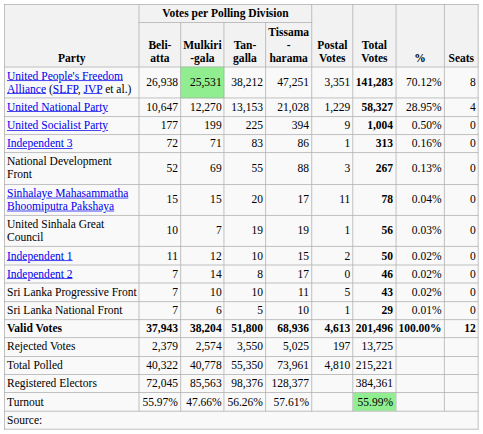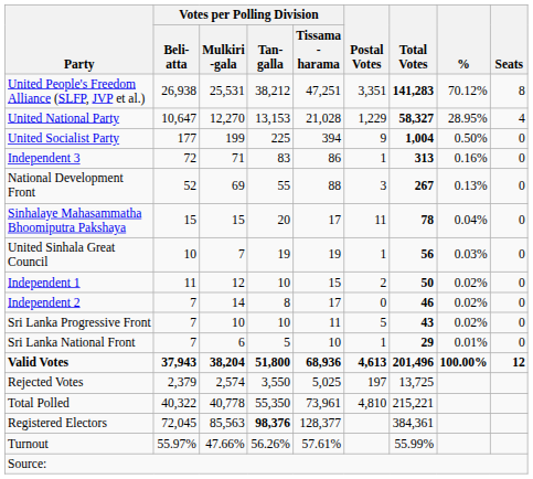United People's Freedom Alliance (SLFP, JVP et al.) | Votes per Polling Division / Mulkiri -gala: lightgreen background -> no background
Registered Electors | Votes per Polling Division / Tan- galla: normal -> bold
Turnout | Total Votes: lightgreen background -> no background
